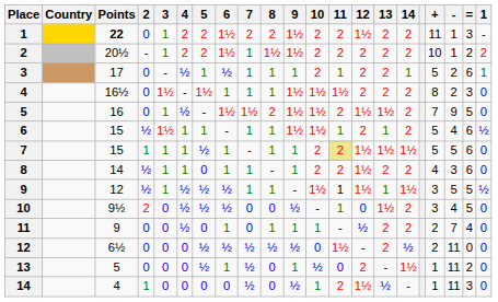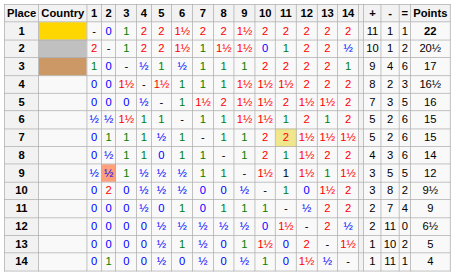columns swapped: 1 <-> Points
row 2 | 12: 1½ -> 2
row 2 | =: 3 -> 1
row 3 | 10: 2 -> 0
row 3 | 11: 2 -> 1
row 3 | 14: 2 -> ½
row 4 | 11: 1 -> 2
row 4 | +: 5 -> 9
row 4 | -: 2 -> 4
row 6 | 3: 1 -> 0
row 6 | 6: 1½ -> 1
row 6 | -: 9 -> 3
row 7 | -: 4 -> 2
row 8 | -: 5 -> 2
row 9 | 11: 2 -> 1
row 10 | 2: no background -> lightsalmon background
row 11 | -: 4 -> 8
row 11 | =: 5 -> 2
row 14 | 10: ½ -> 1½
row 14 | -: 11 -> 10
row 15 | 5: 0 -> ½
row 15 | 11: 2 -> 0
row 15 | =: 3 -> 1
